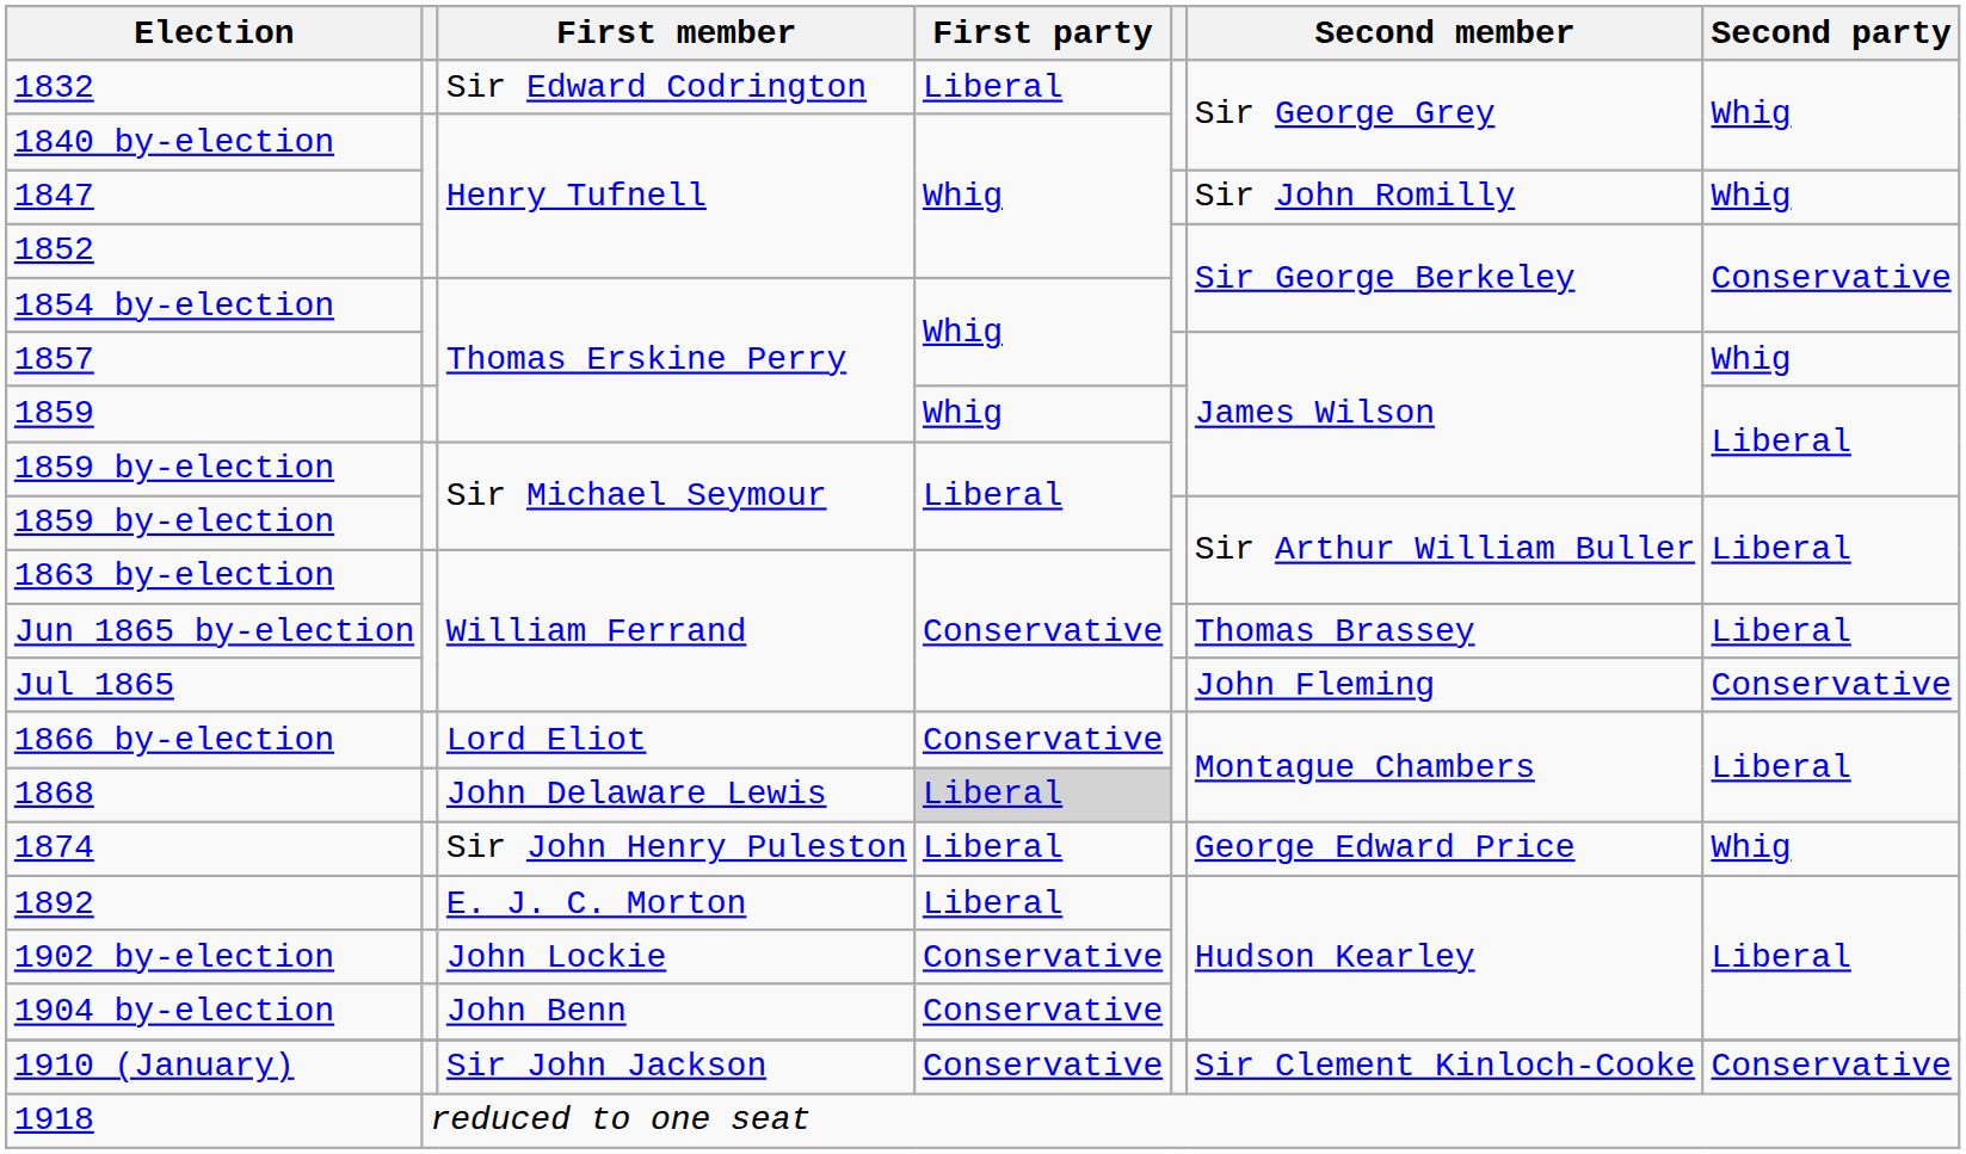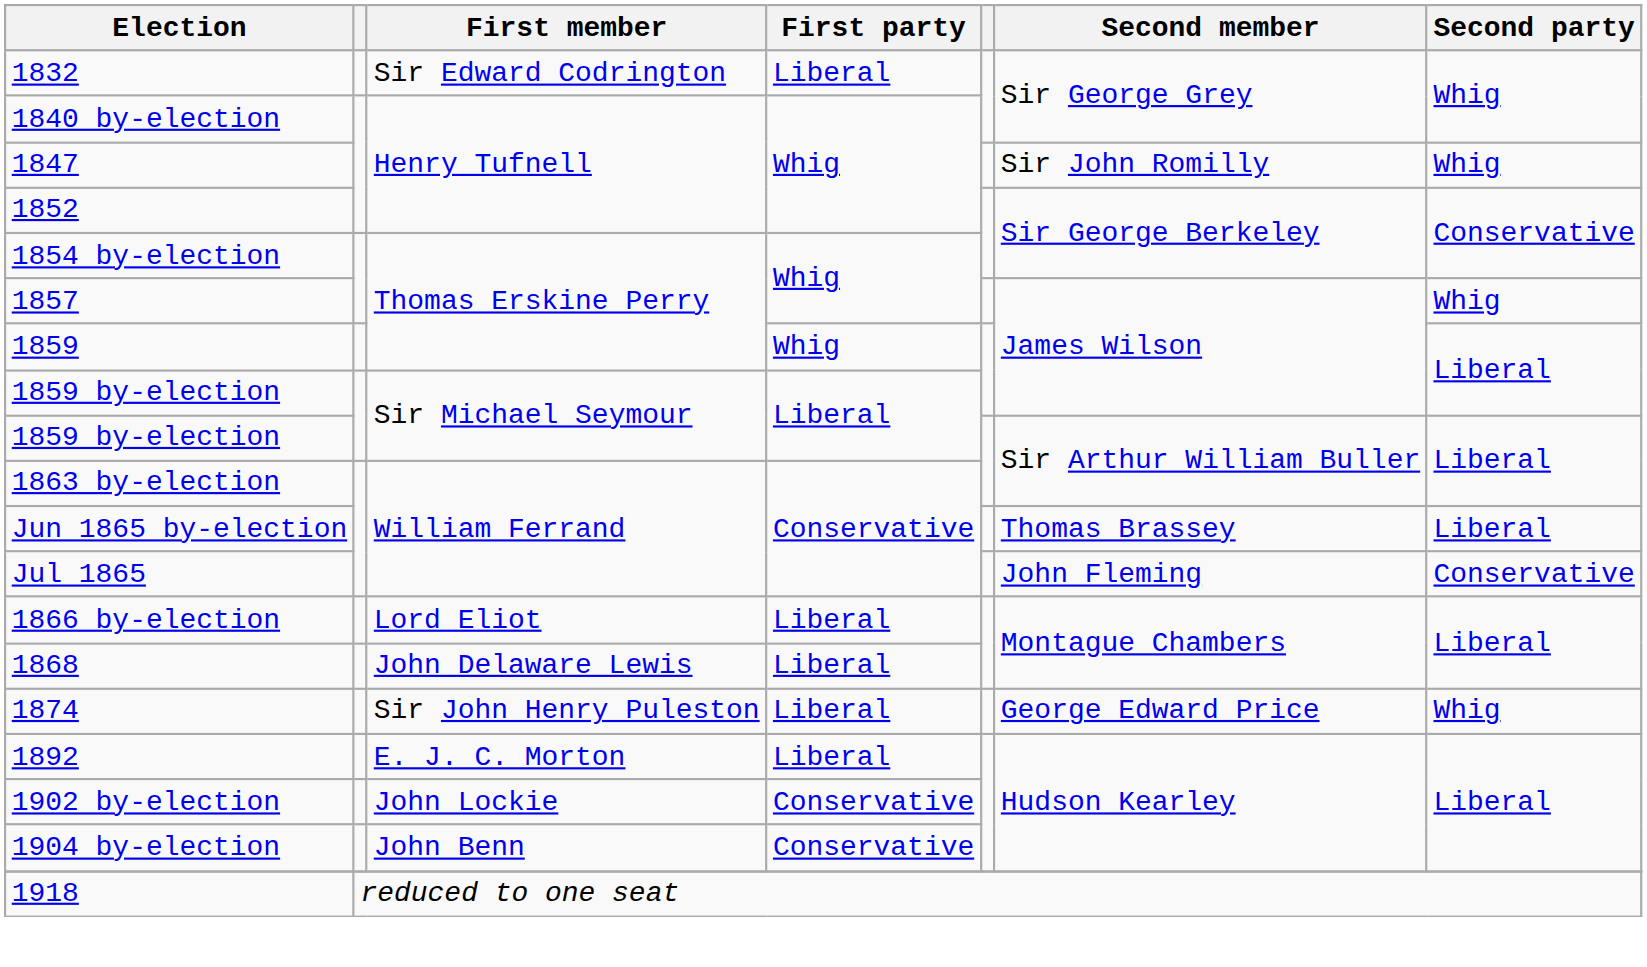1866 by-election | First party: Conservative -> Liberal
1868 | First party: lightgrey background -> no background
- row: 1910 (January) | Sir John Jackson | Conservative | Sir Clement Kinloch-Cooke | Conservative
